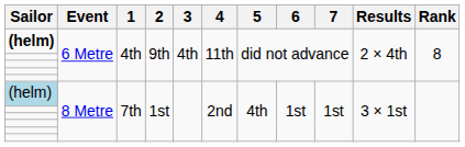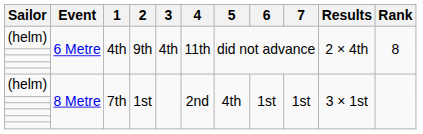(helm) / 6 Metre | Sailor: bold -> normal
(helm) / 8 Metre | Sailor: lightblue background -> no background
